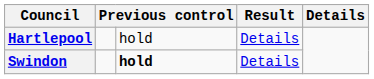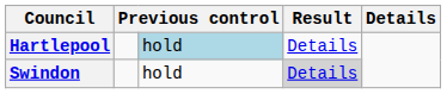Hartlepool | column 3: no background -> lightblue background
Swindon | column 3: bold -> normal
Swindon | column 4: no background -> lightgrey background
